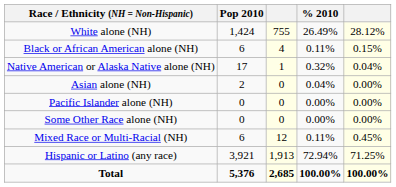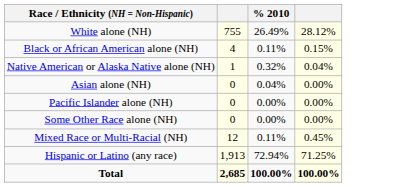- column: Pop 2010 | 1,424 | 6 | 17 | 2 | 0 | 0 | 6 | 3,921 | 5,376
